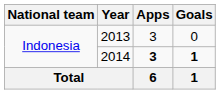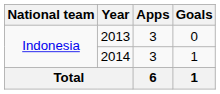2014 | Apps: bold -> normal
2014 | Goals: bold -> normal
